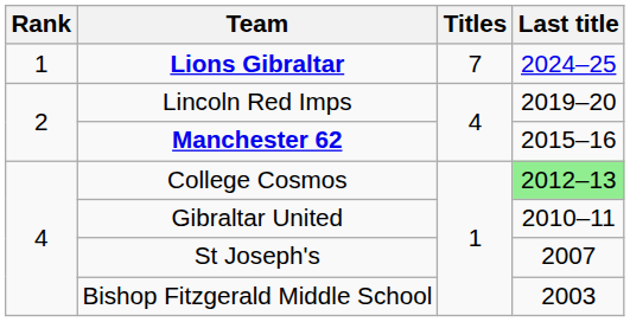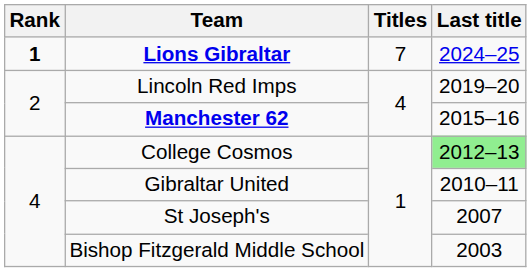Lions Gibraltar | Rank: normal -> bold
